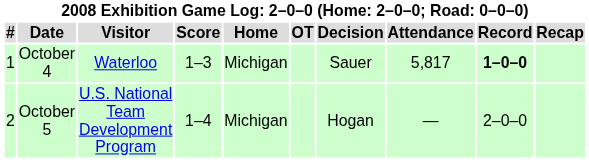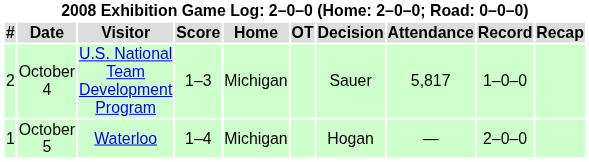October 4 | #: 1 -> 2
October 4 | Visitor: Waterloo -> U.S. National Team Development Program
October 4 | Record: bold -> normal
October 5 | #: 2 -> 1
October 5 | Visitor: U.S. National Team Development Program -> Waterloo
